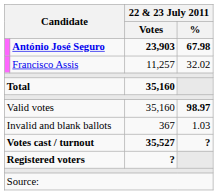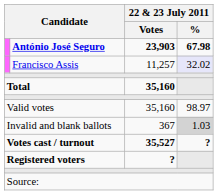Francisco Assis | 22 & 23 July 2011 / %: no background -> lavender background
Valid votes | 22 & 23 July 2011 / %: bold -> normal
Invalid and blank ballots | 22 & 23 July 2011 / %: no background -> lightgrey background
